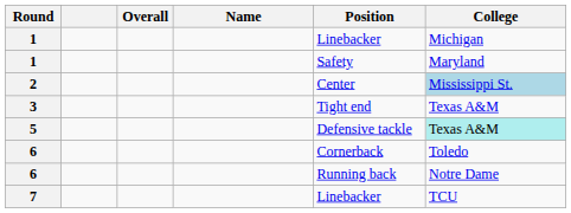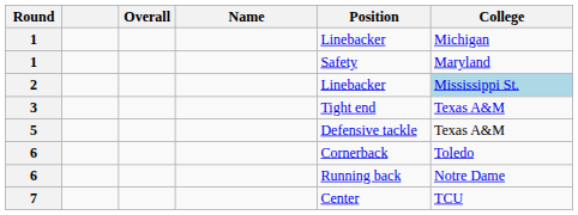2 | Position: Center -> Linebacker
5 | College: paleturquoise background -> no background
7 | Position: Linebacker -> Center
